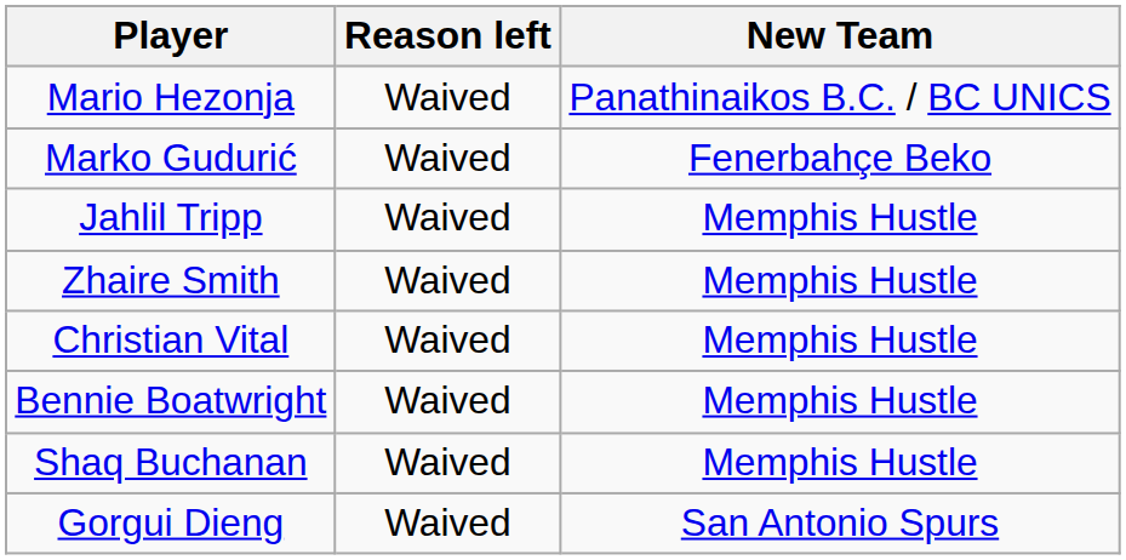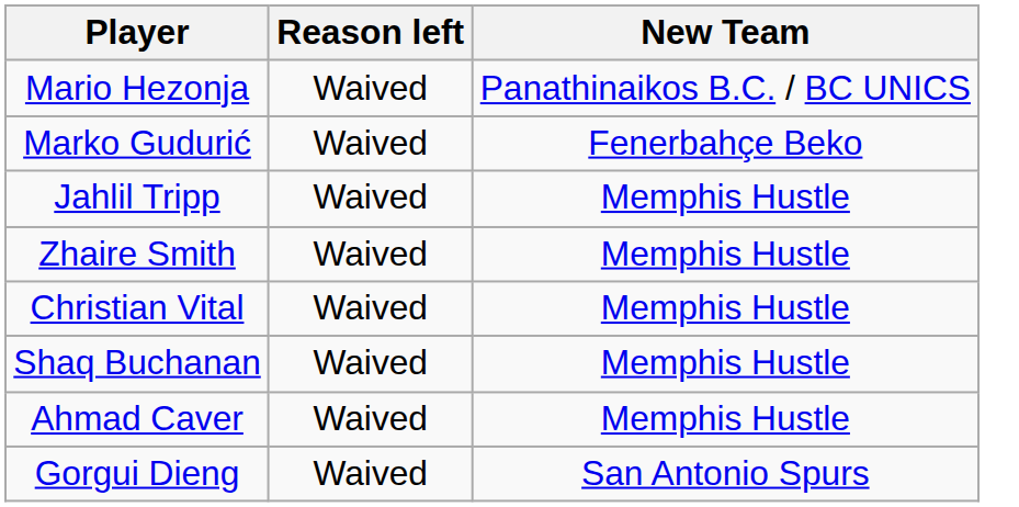- row: Bennie Boatwright | Waived | Memphis Hustle
+ row: Ahmad Caver | Waived | Memphis Hustle
